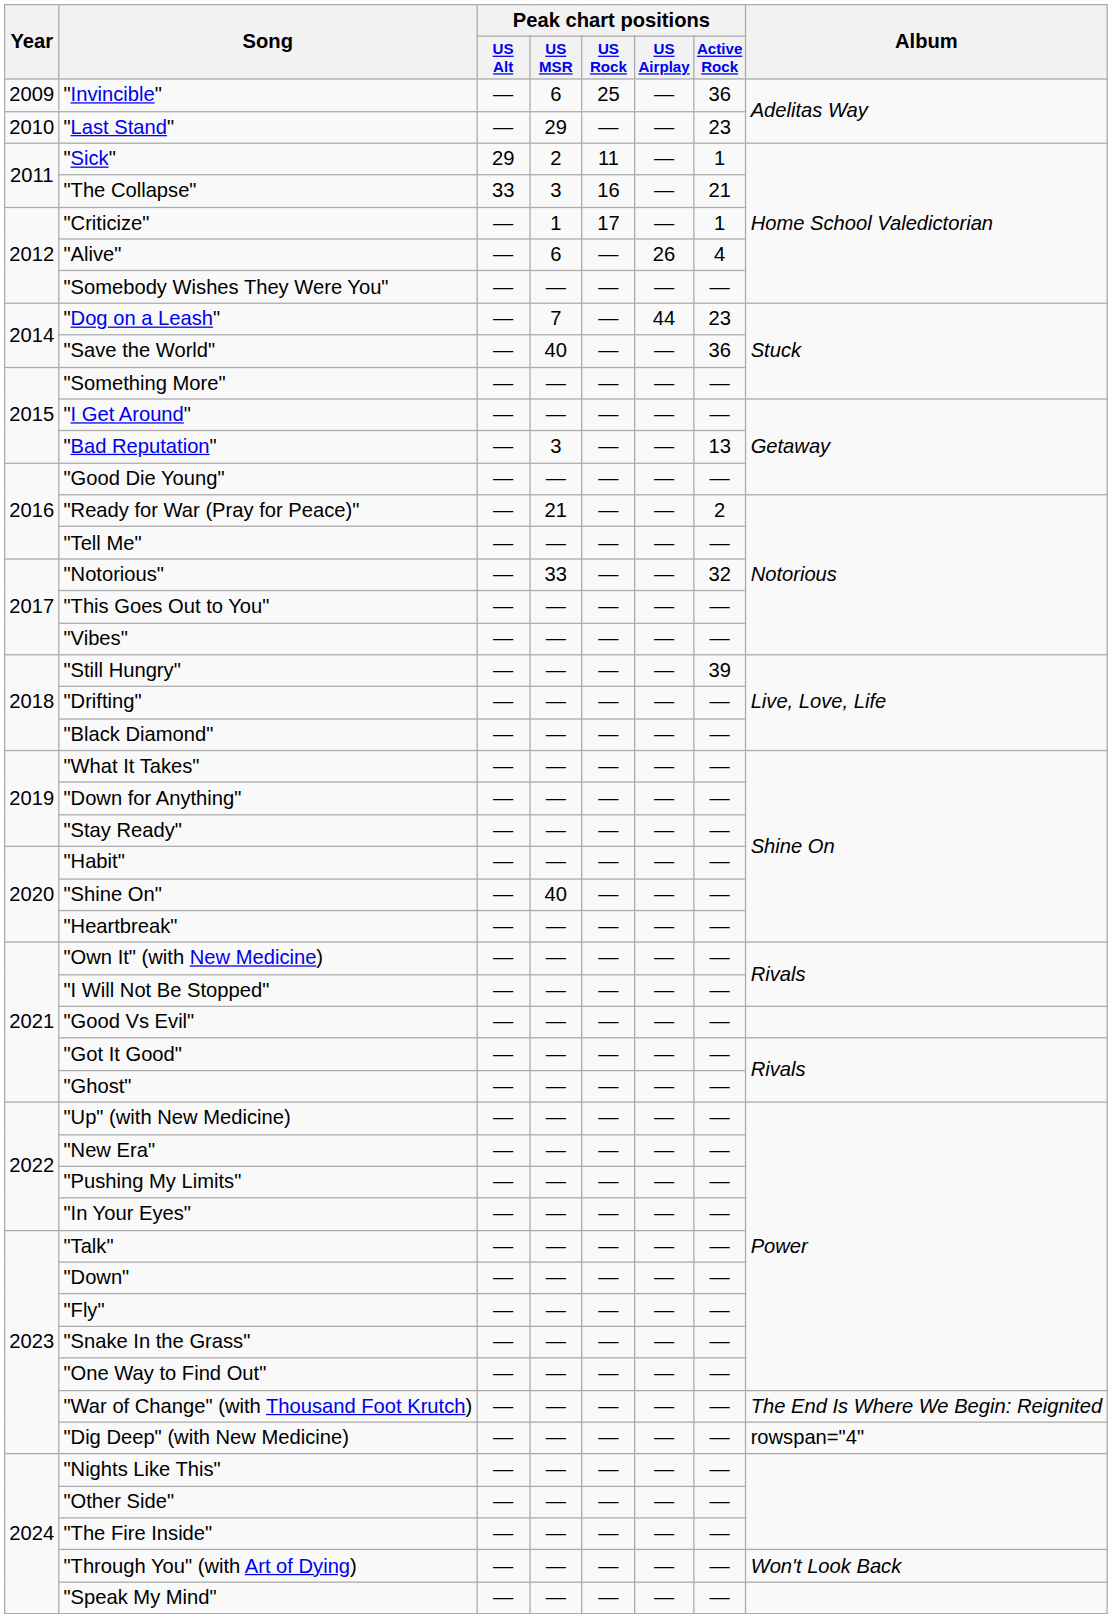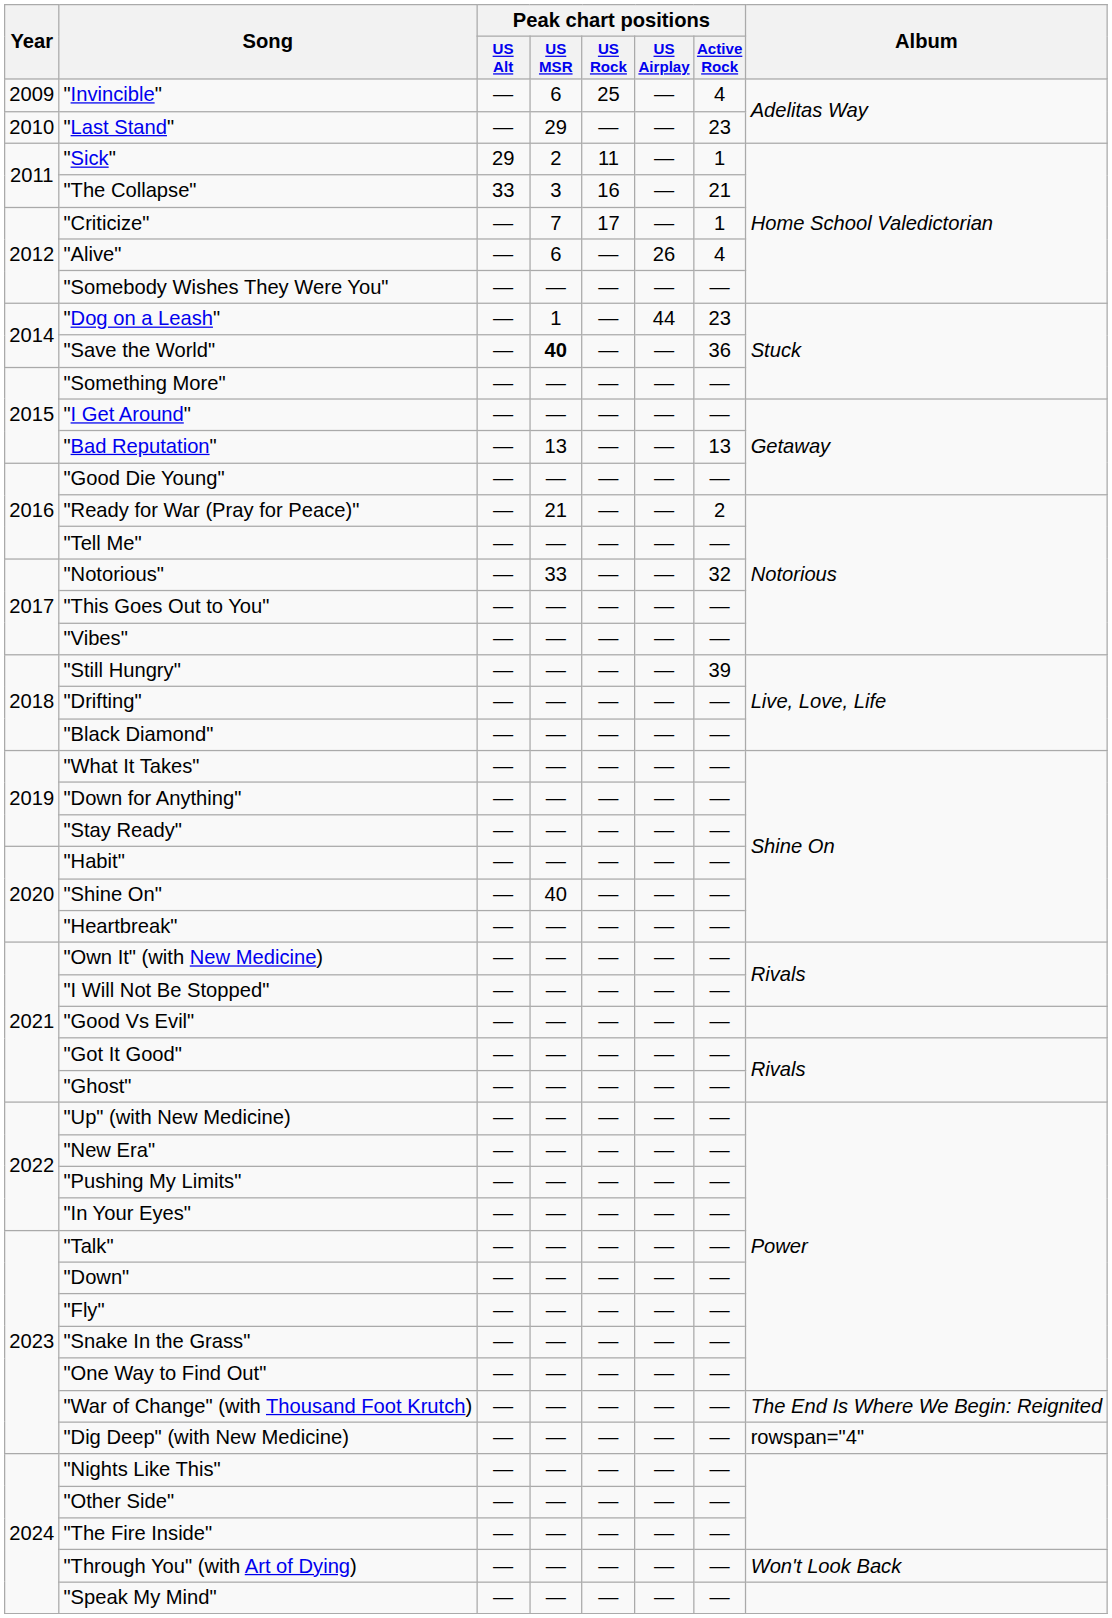"Invincible" | Peak chart positions / Active Rock: 36 -> 4
"Criticize" | Peak chart positions / US MSR: 1 -> 7
"Dog on a Leash" | Peak chart positions / US MSR: 7 -> 1
"Save the World" | Peak chart positions / US MSR: normal -> bold
"Bad Reputation" | Peak chart positions / US MSR: 3 -> 13
